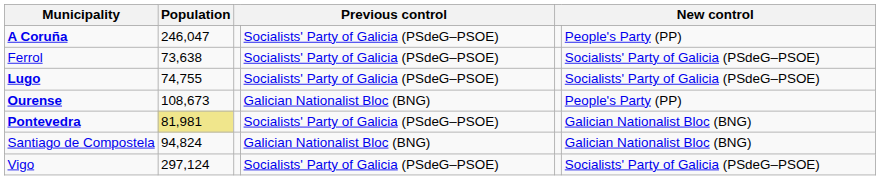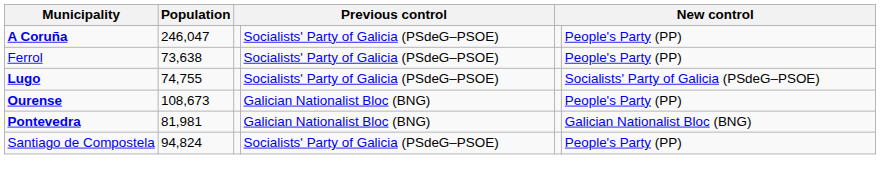Ferrol | column 6: Socialists' Party of Galicia (PSdeG–PSOE) -> People's Party (PP)
Pontevedra | Population: khaki background -> no background
Pontevedra | column 4: Socialists' Party of Galicia (PSdeG–PSOE) -> Galician Nationalist Bloc (BNG)
Santiago de Compostela | column 4: Galician Nationalist Bloc (BNG) -> Socialists' Party of Galicia (PSdeG–PSOE)
Santiago de Compostela | column 6: Galician Nationalist Bloc (BNG) -> People's Party (PP)
- row: Vigo | 297,124 | Socialists' Party of Galicia (PSdeG–PSOE) | Socialists' Party of Galicia (PSdeG–PSOE)
